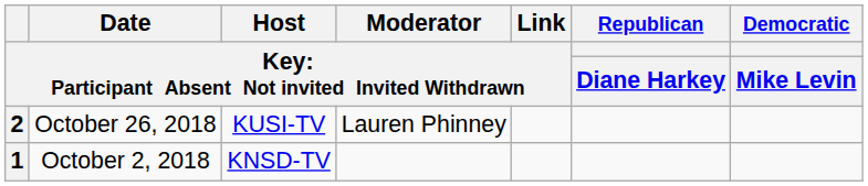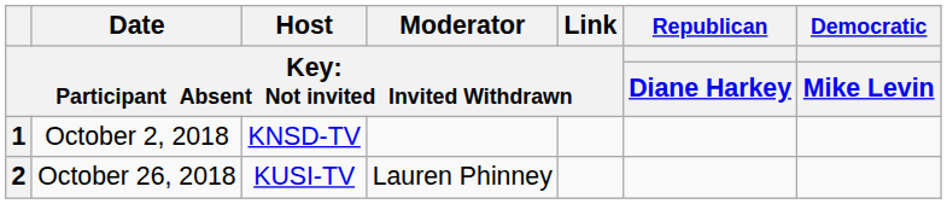rows swapped: 1 <-> 2
